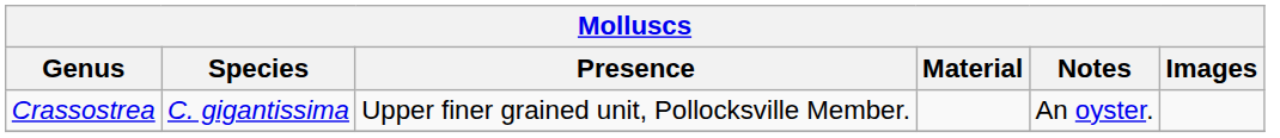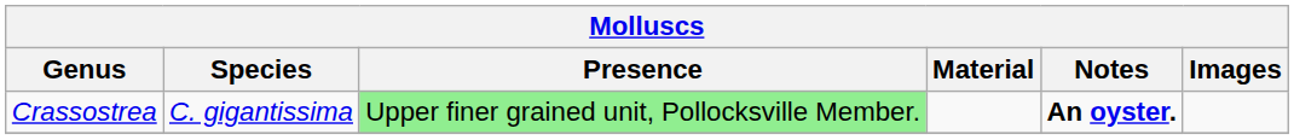Crassostrea | Presence: no background -> lightgreen background
Crassostrea | Notes: normal -> bold
